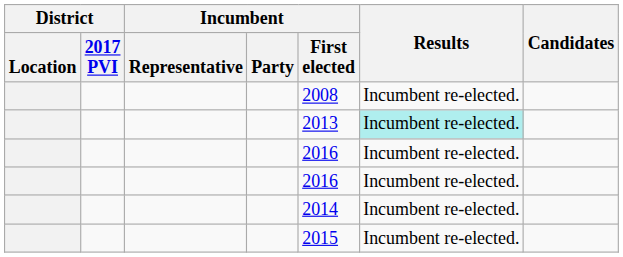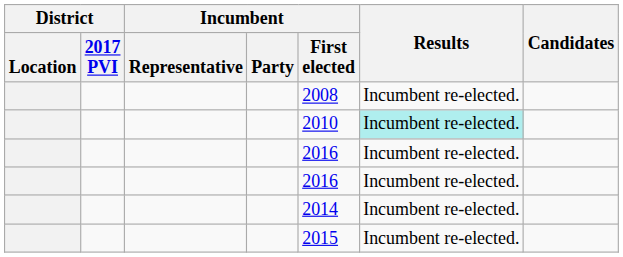row 4 | Incumbent / First elected: 2013 -> 2010
